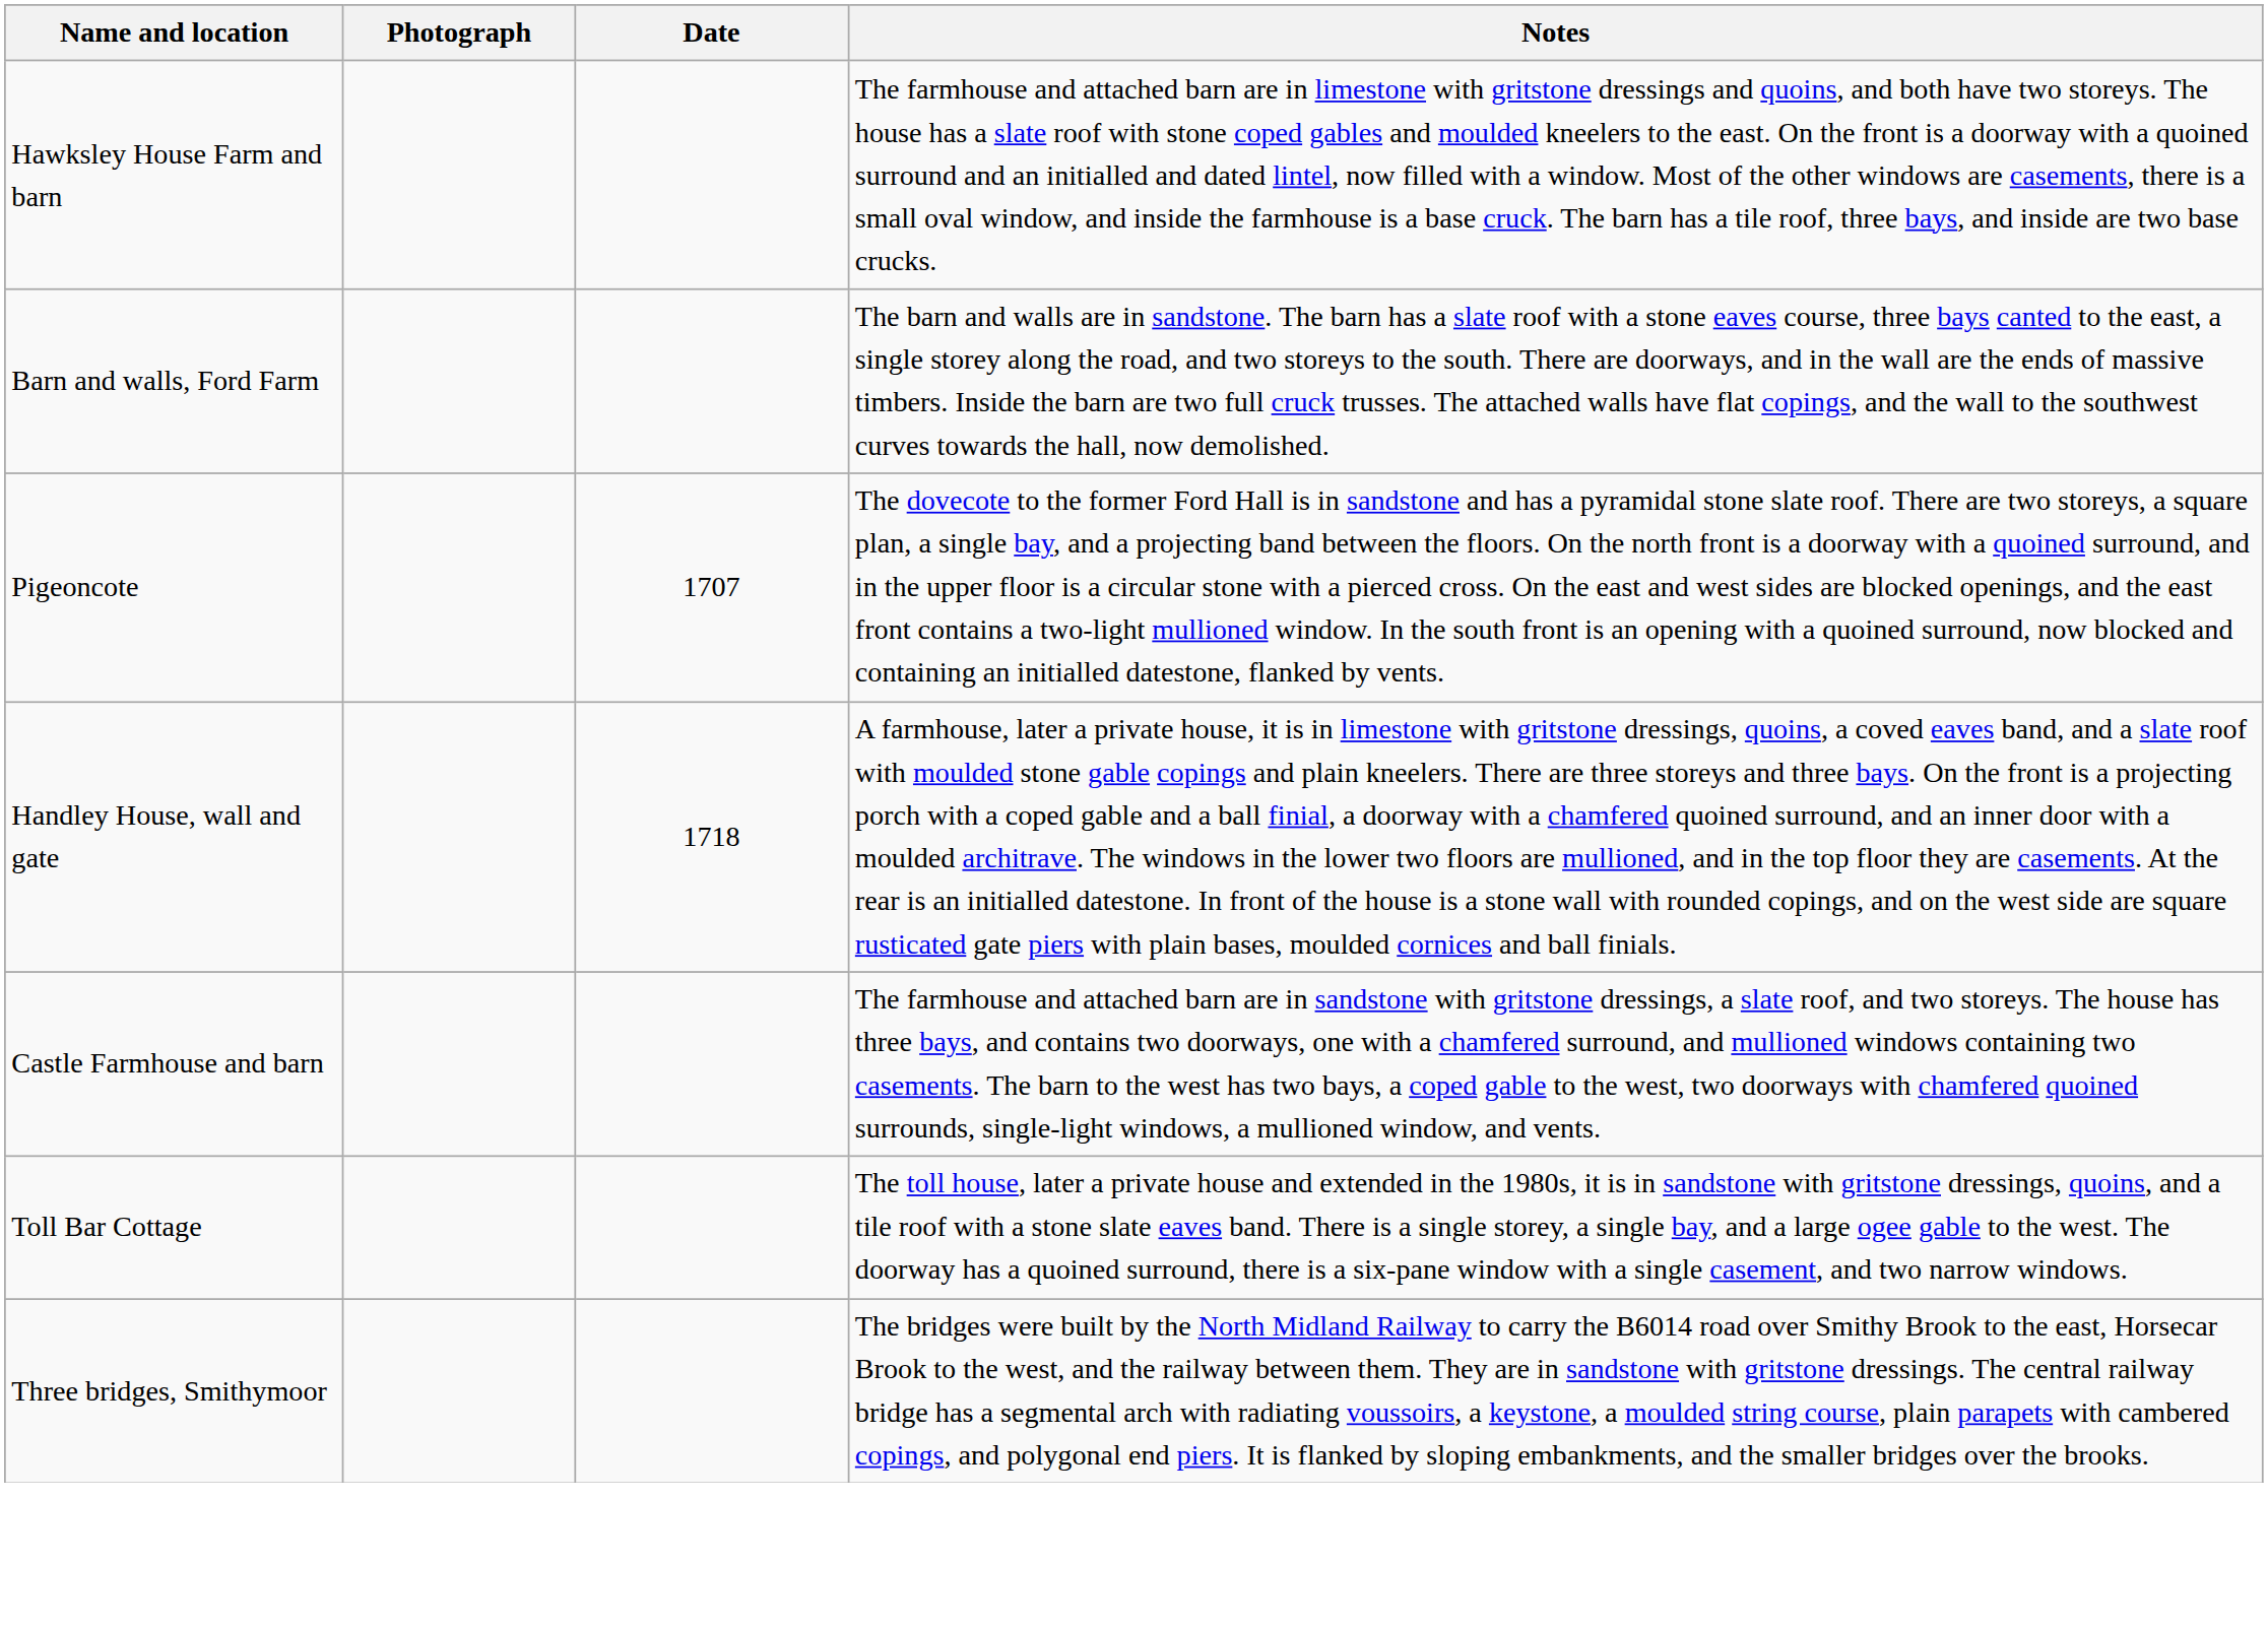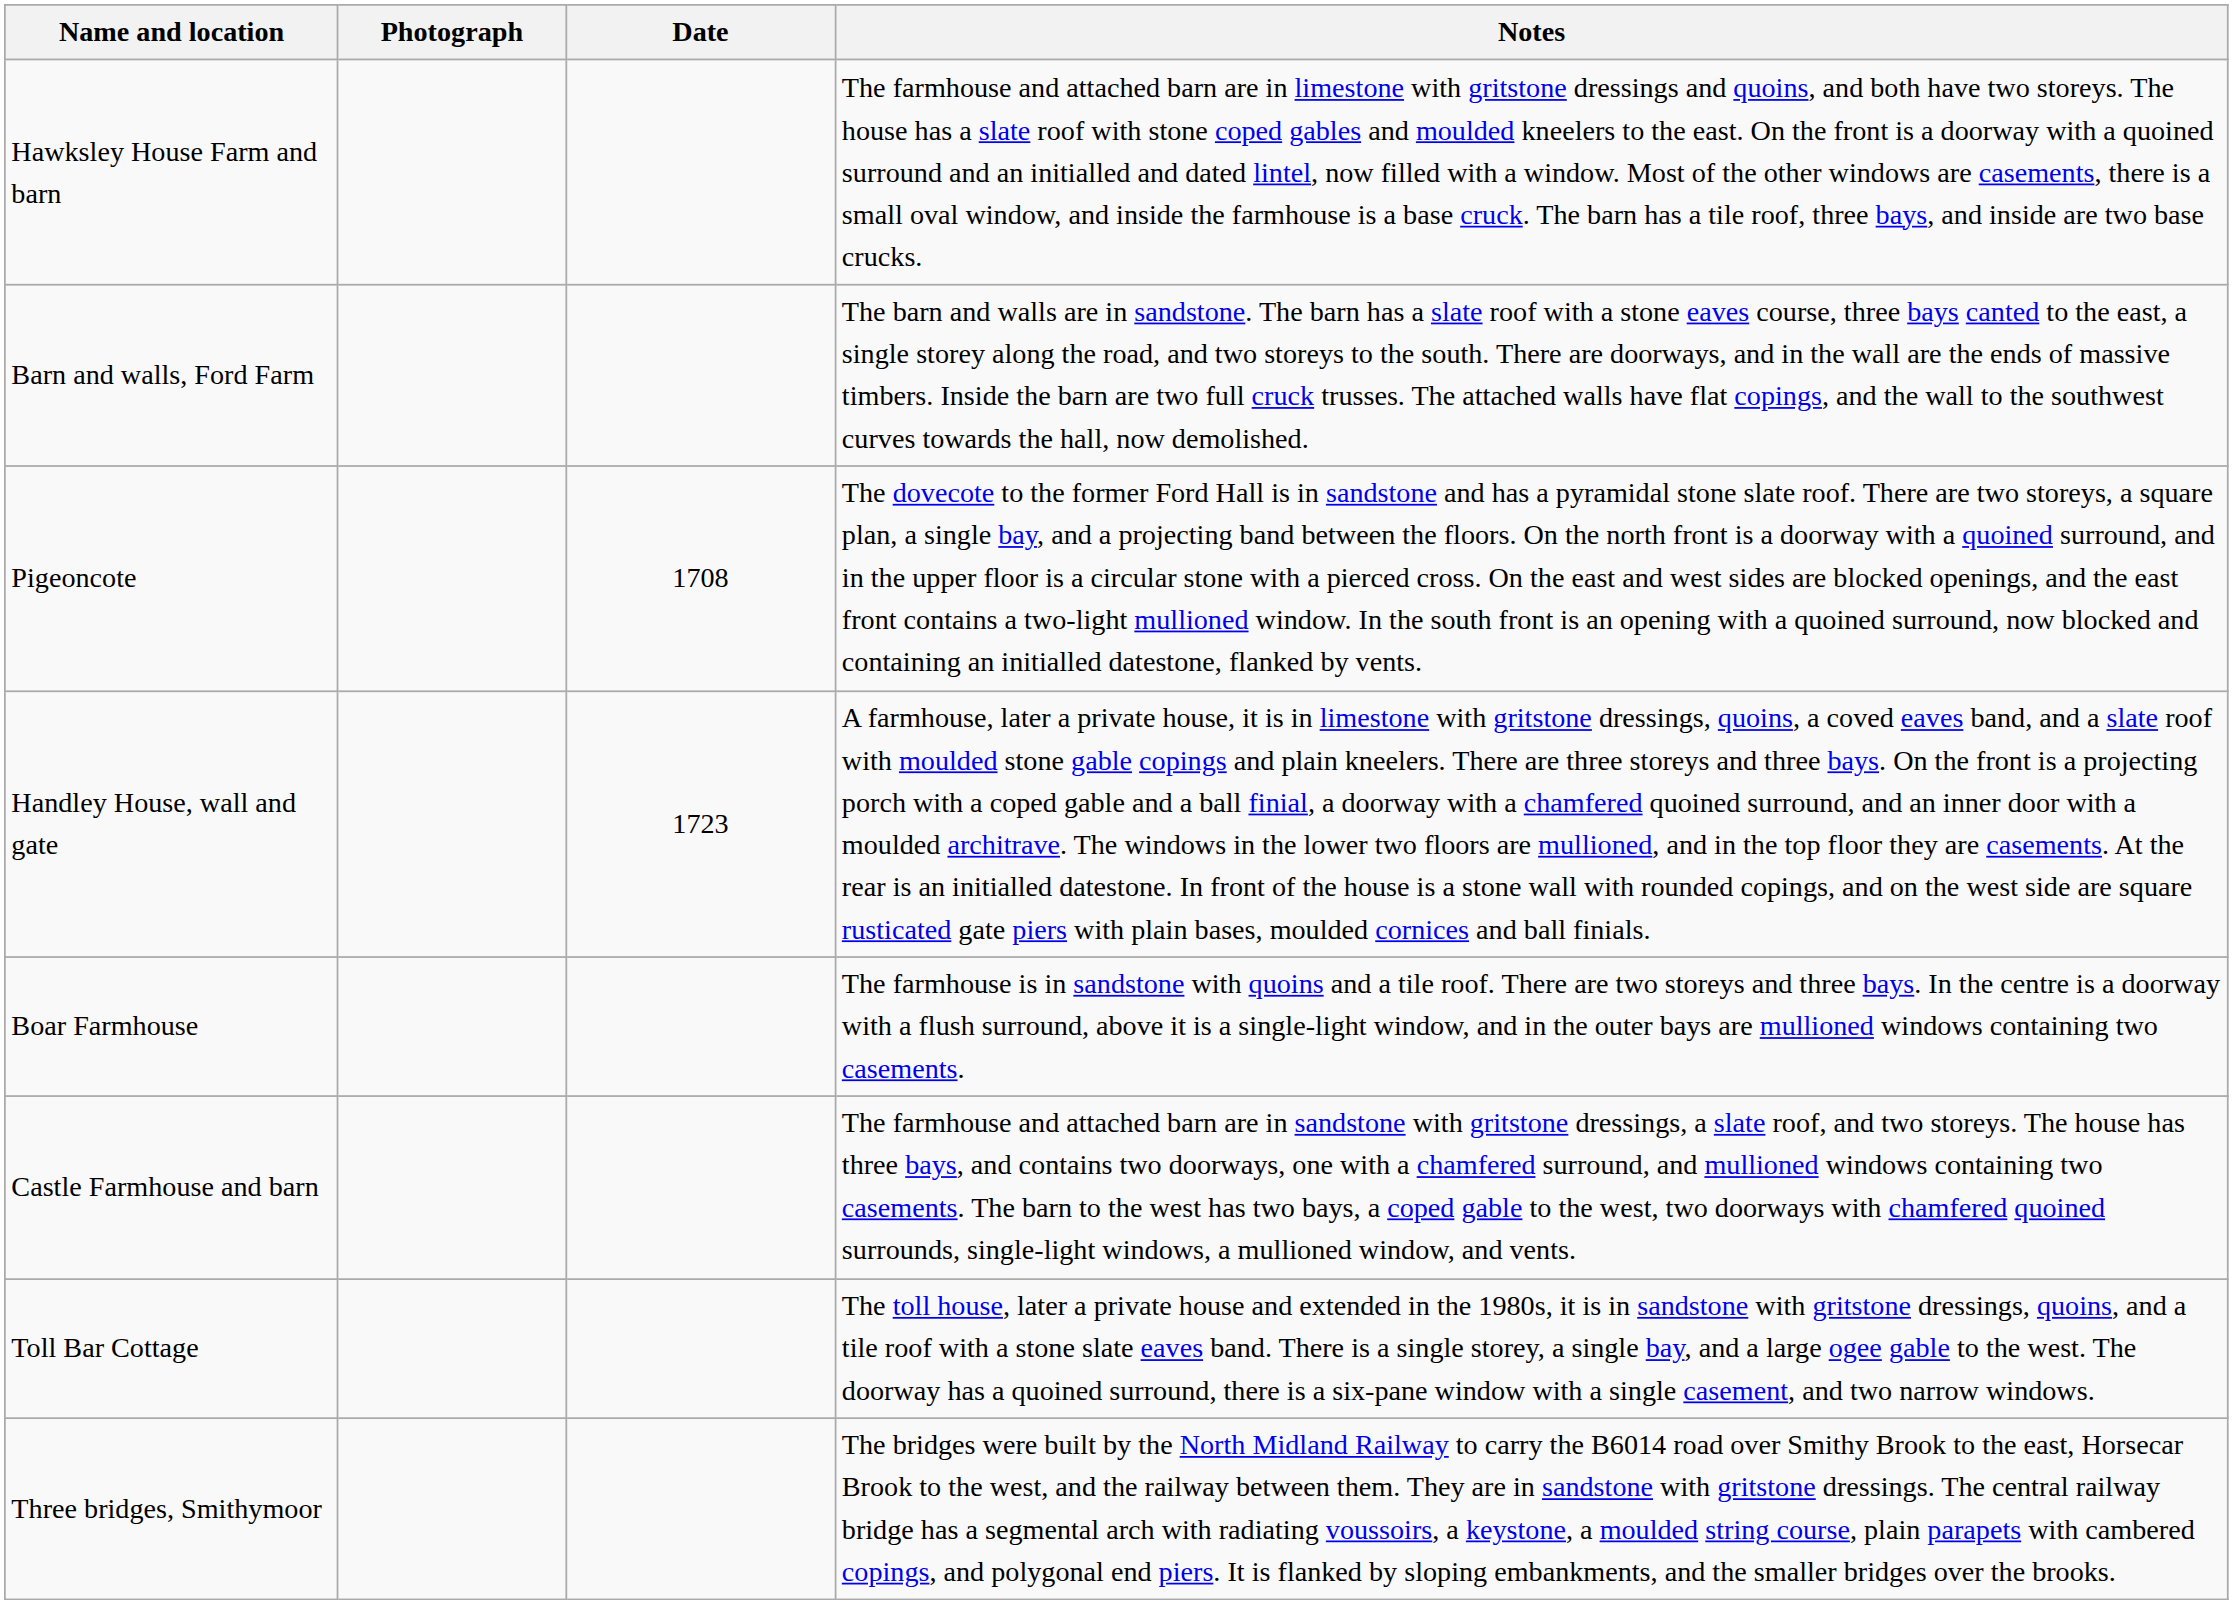Pigeoncote | Date: 1707 -> 1708
Handley House, wall and gate | Date: 1718 -> 1723
+ row: Boar Farmhouse | The farmhouse is in sandstone with quoins and a tile roof. There are two storeys and three bays. In the centre is a doorway with a flush surround, above it is a single-light window, and in the outer bays are mullioned windows containing two casements.
